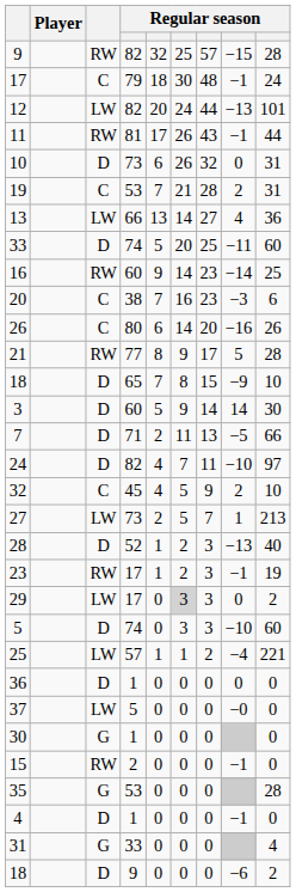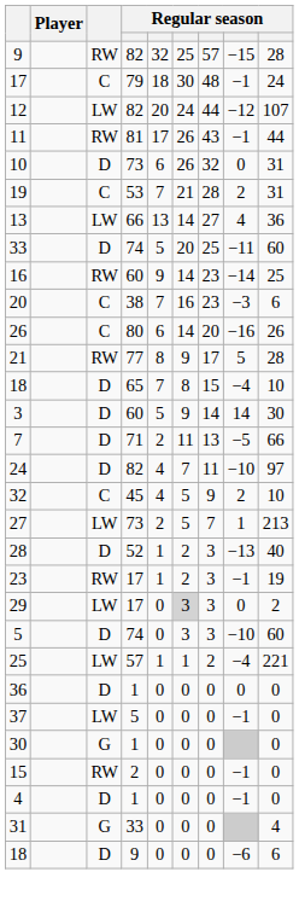12 | column 8: −13 -> −12
12 | column 9: 101 -> 107
18 / 65 | column 8: −9 -> −4
37 | column 8: −0 -> −1
- row: 35 | G | 53 | 0 | 0 | 0 | 28
18 / 9 | column 9: 2 -> 6
